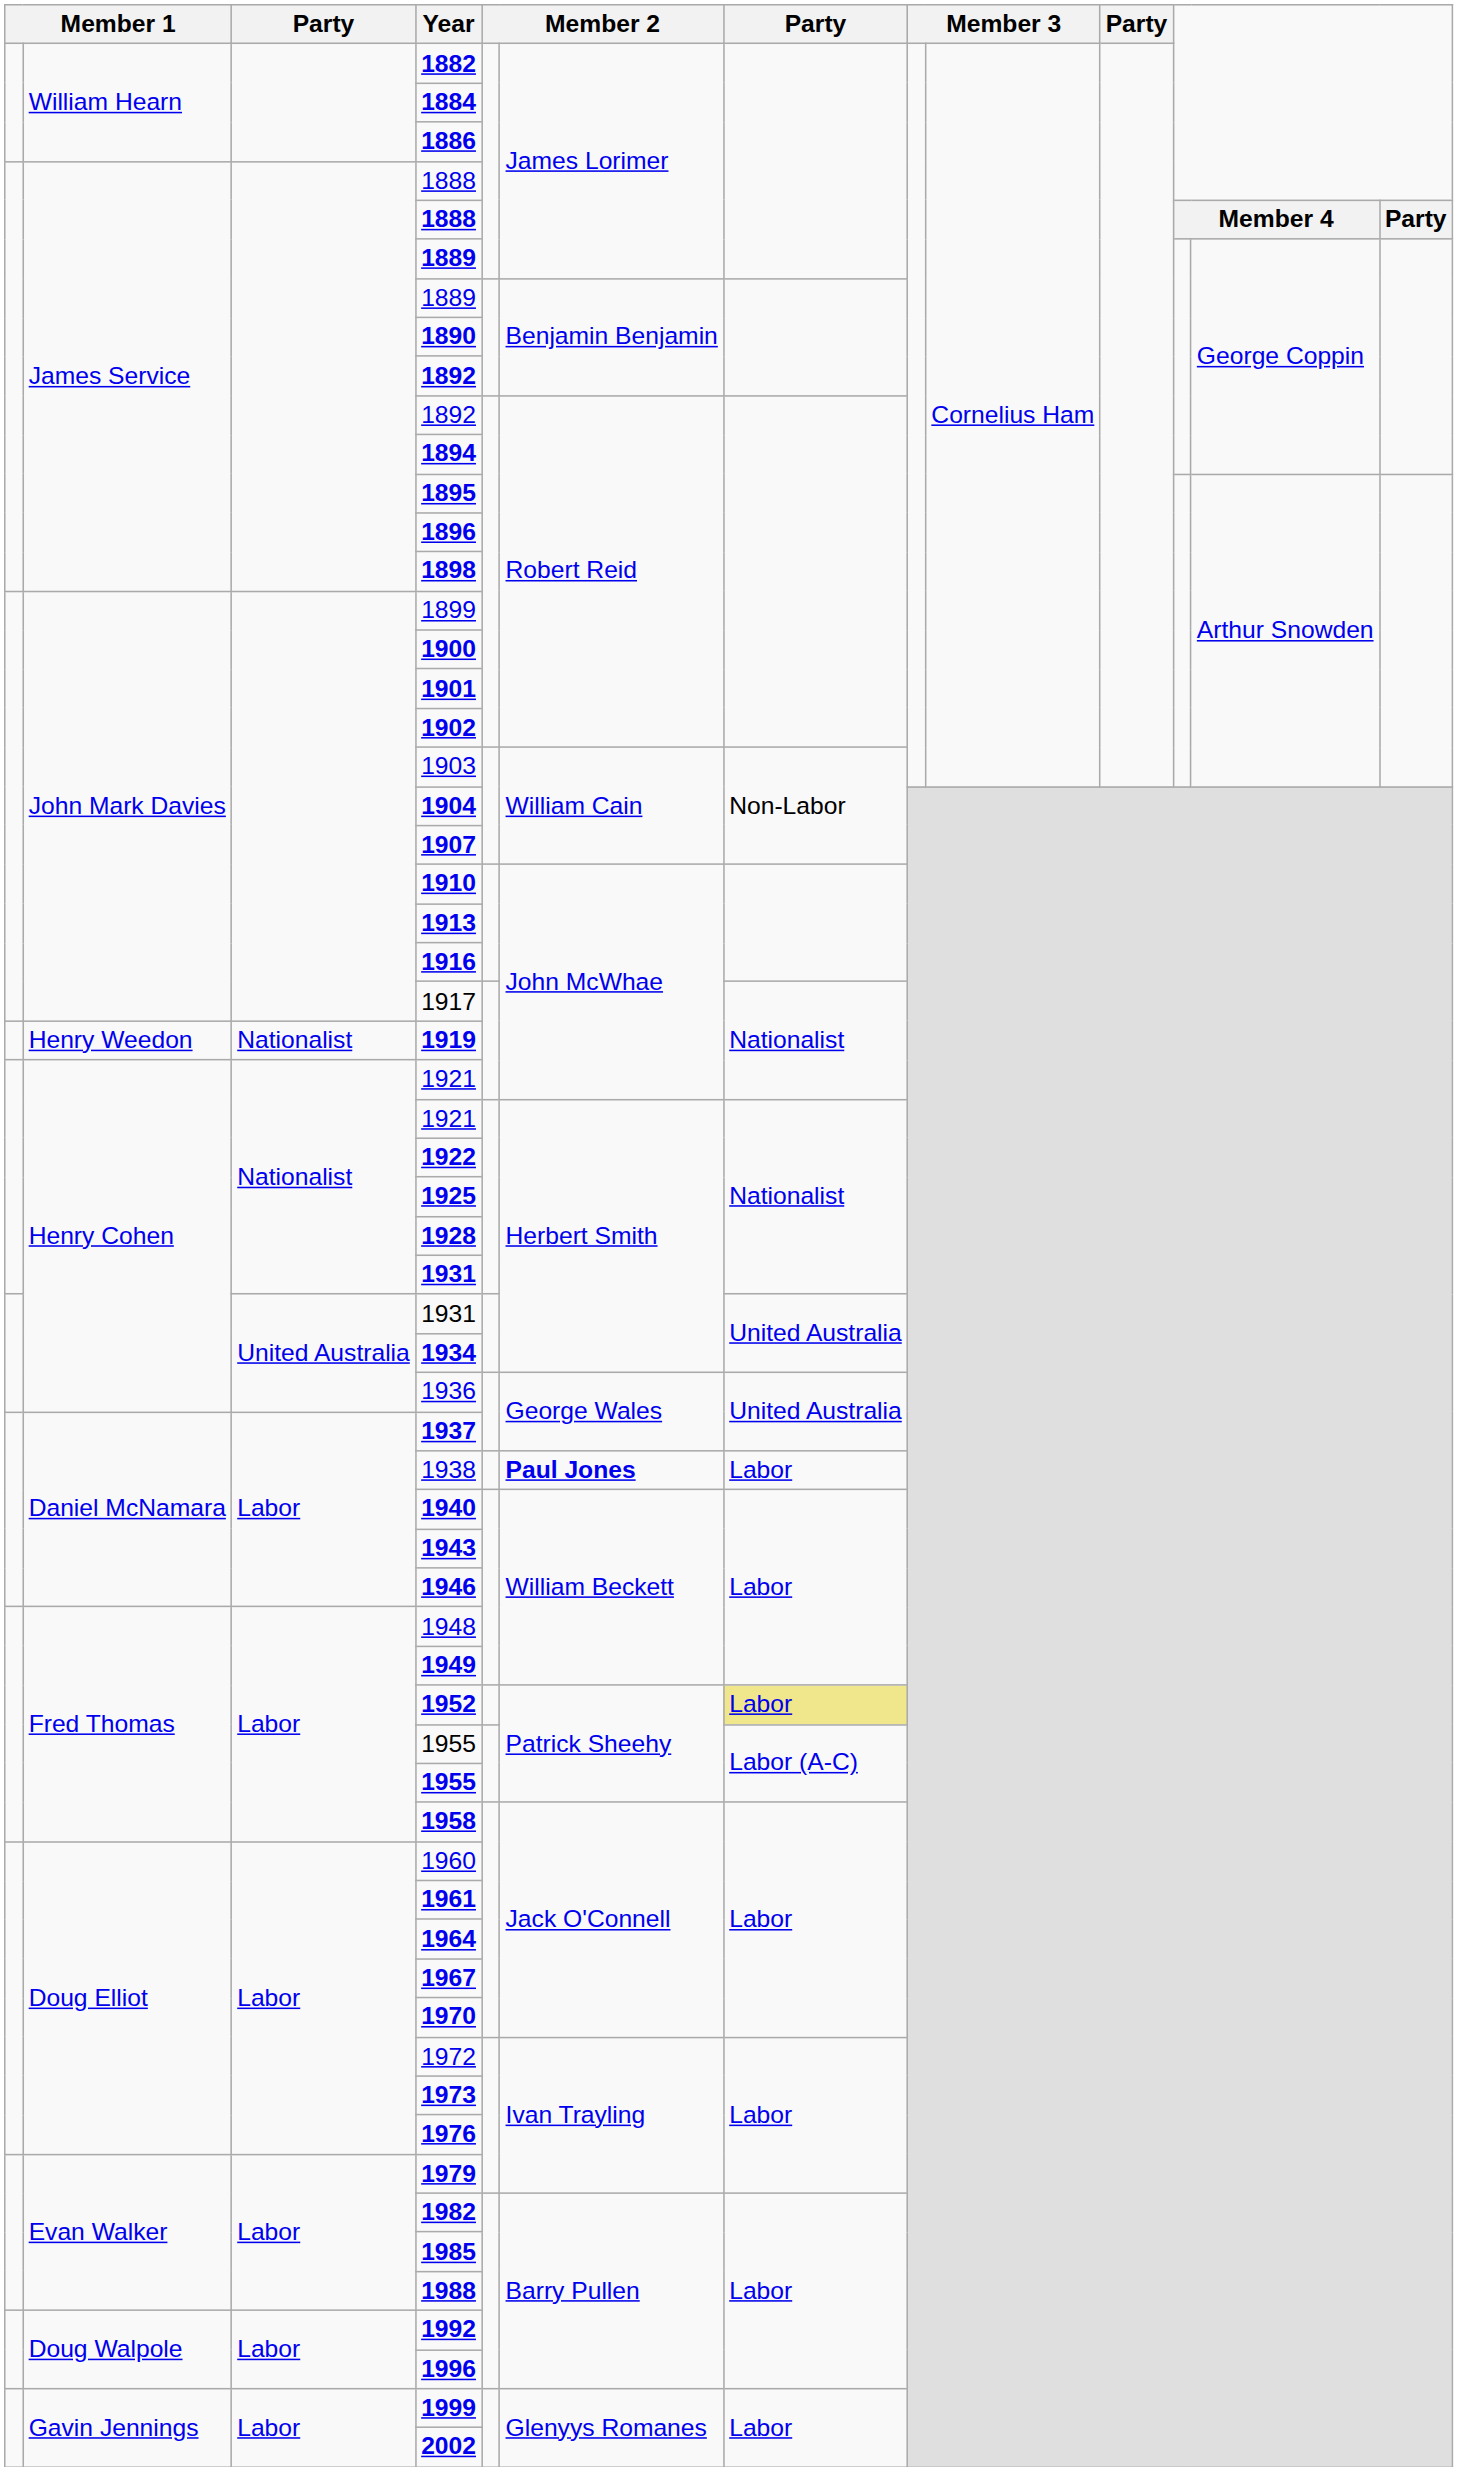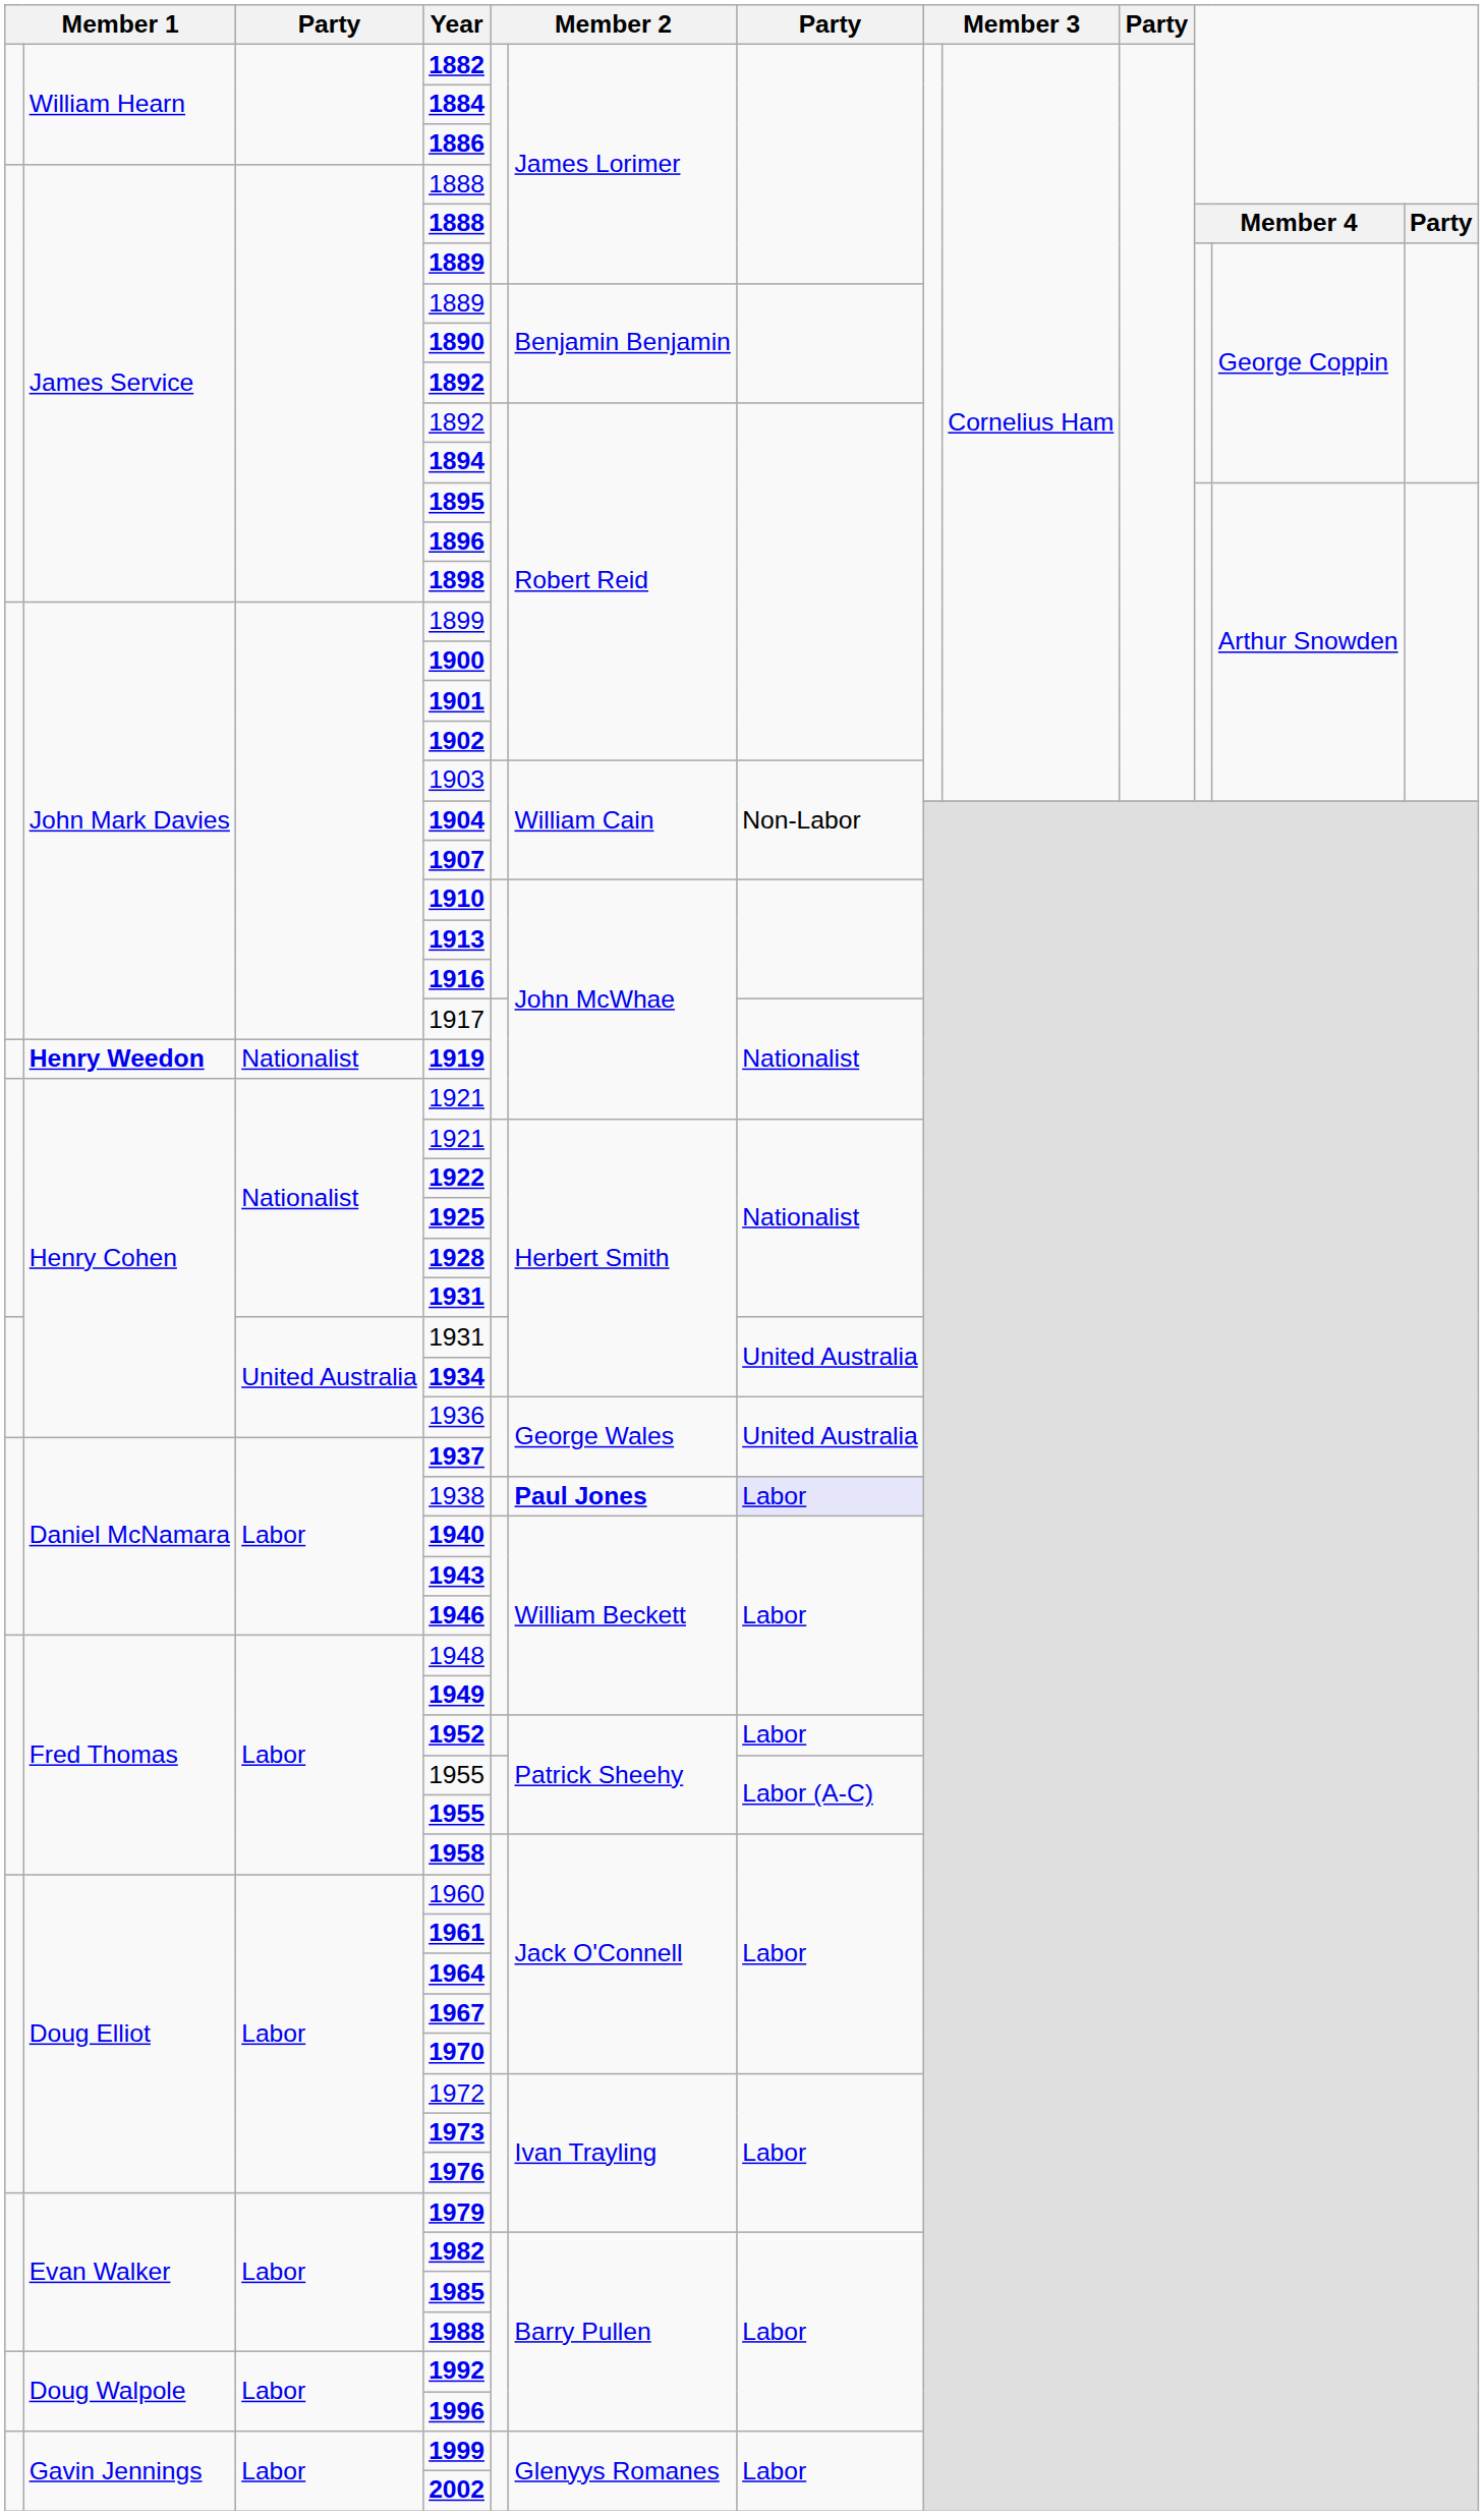1919 | column 2: normal -> bold
1938 | column 7: no background -> lavender background
1952 | column 7: khaki background -> no background
